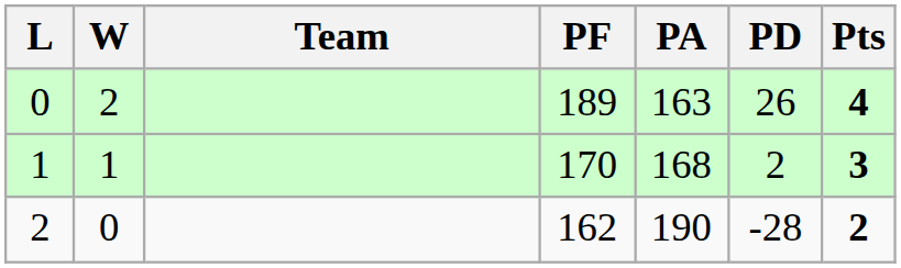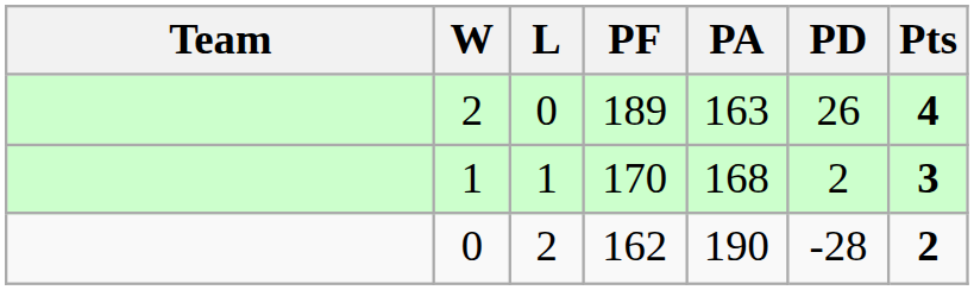columns swapped: Team <-> L
